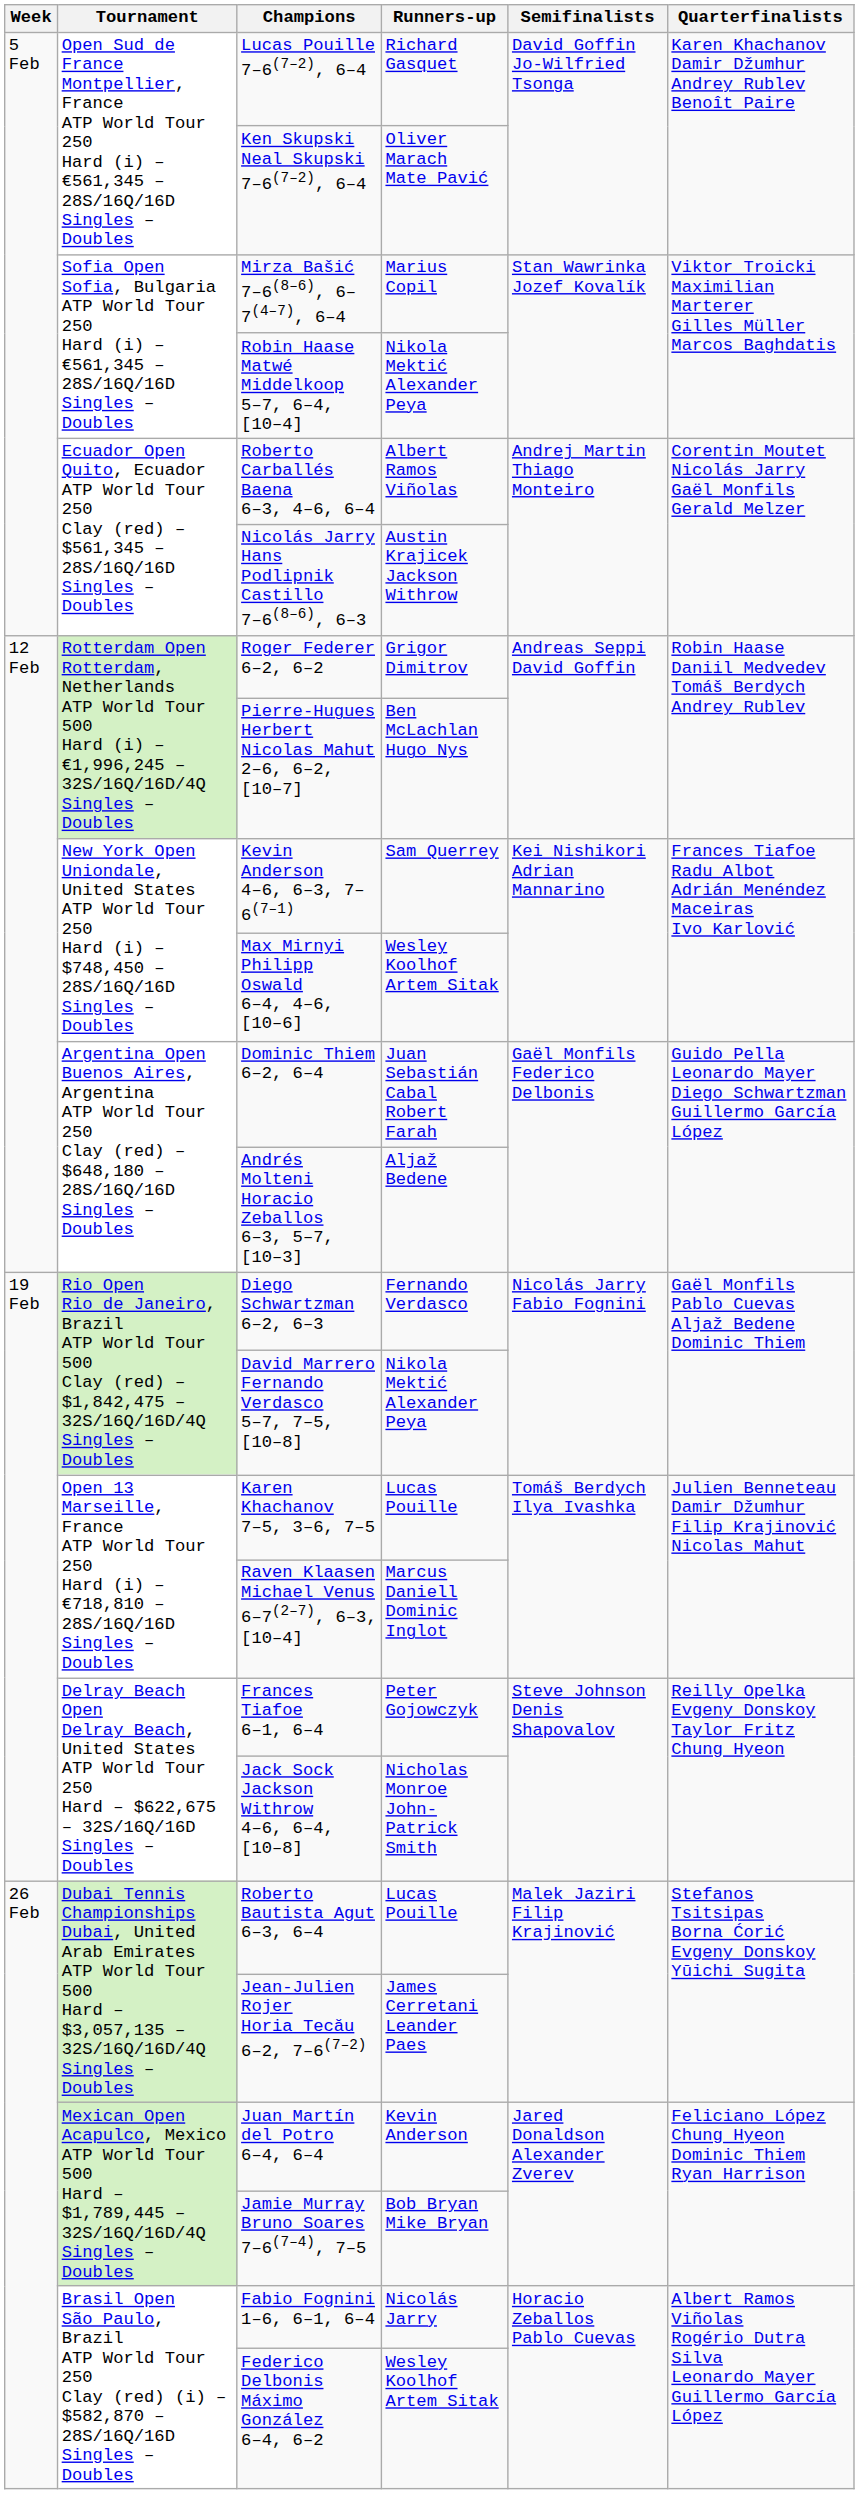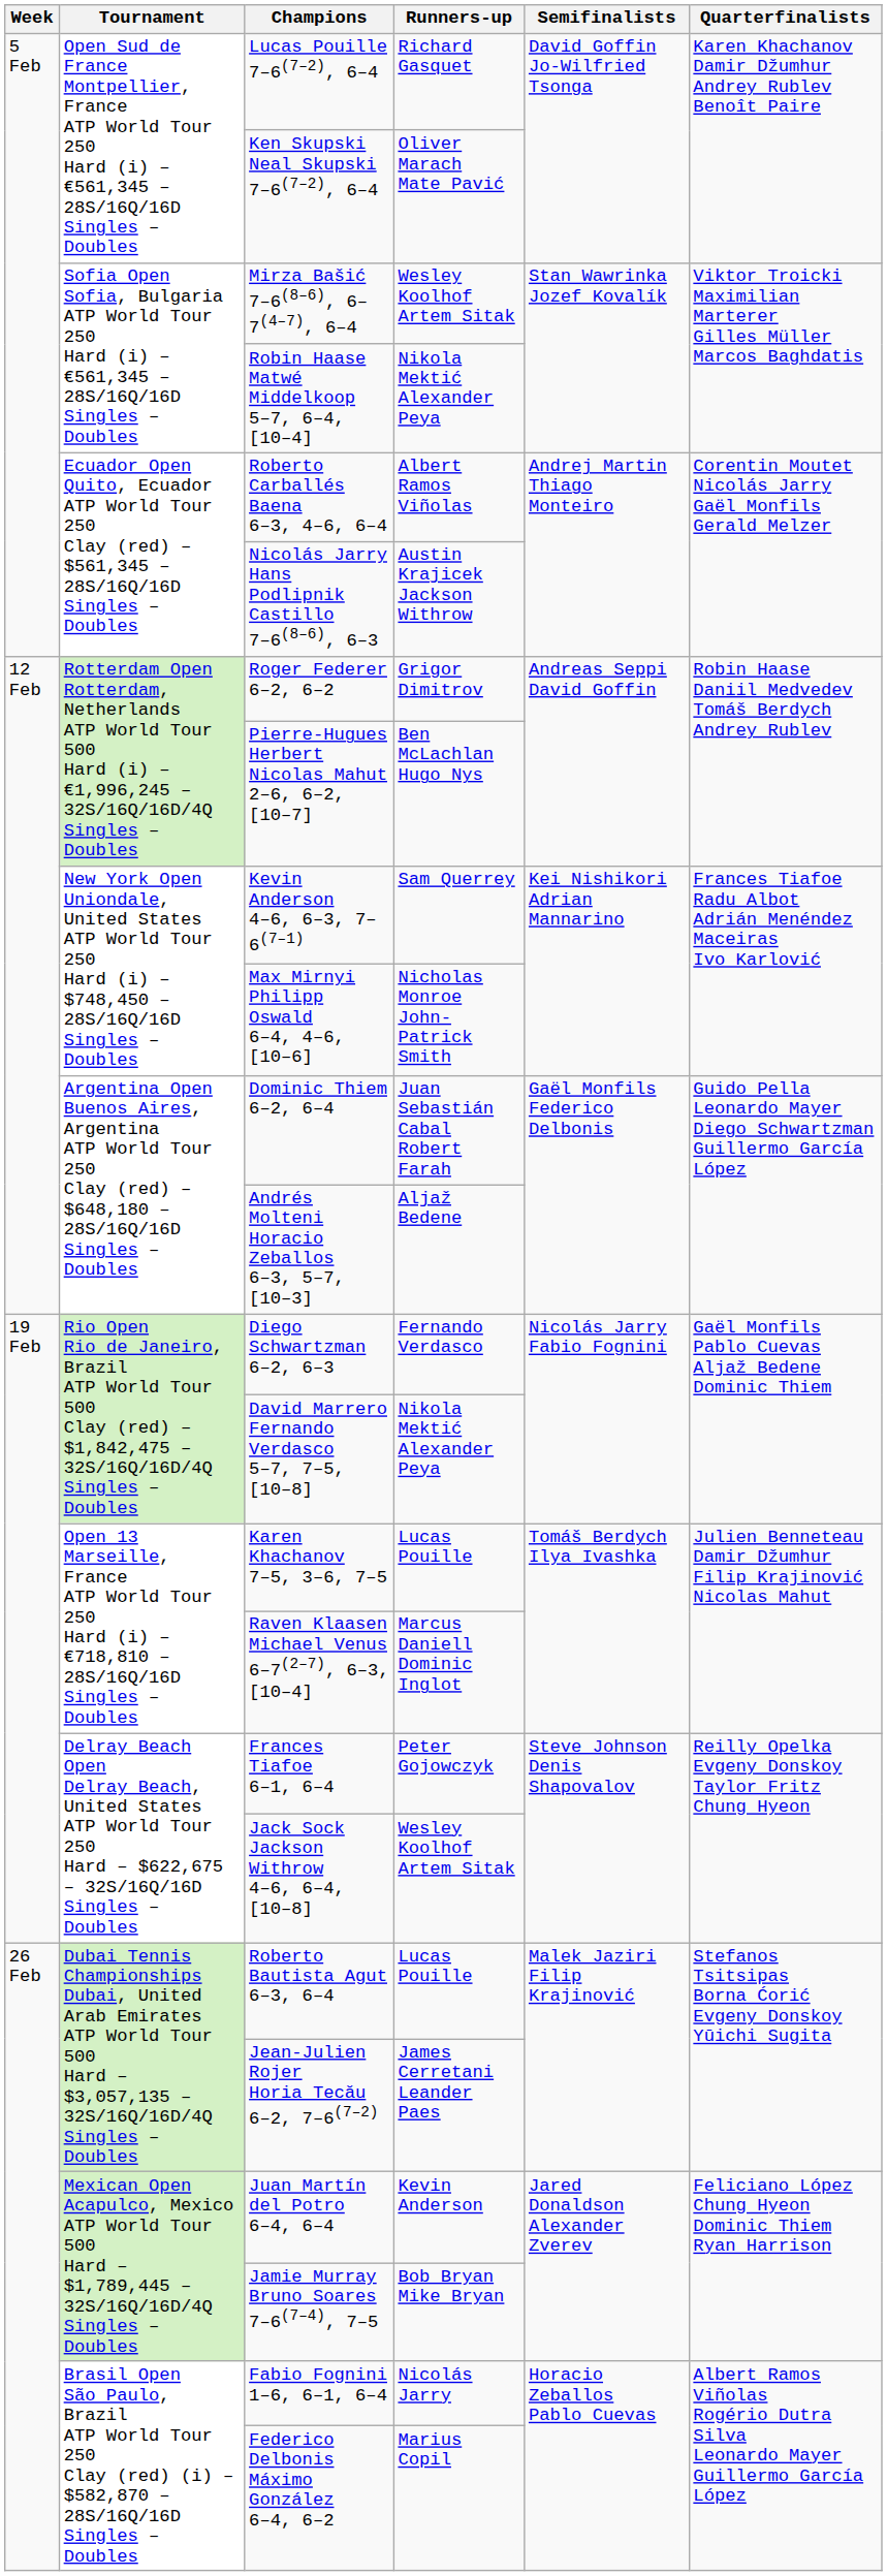Mirza Bašić 7–6(8–6), 6–7(4–7), 6–4 | Runners-up: Marius Copil -> Wesley Koolhof Artem Sitak
Max Mirnyi Philipp Oswald 6–4, 4–6, [10–6] | Runners-up: Wesley Koolhof Artem Sitak -> Nicholas Monroe John-Patrick Smith
Jack Sock Jackson Withrow 4–6, 6–4, [10–8] | Runners-up: Nicholas Monroe John-Patrick Smith -> Wesley Koolhof Artem Sitak
Federico Delbonis Máximo González 6–4, 6–2 | Runners-up: Wesley Koolhof Artem Sitak -> Marius Copil
